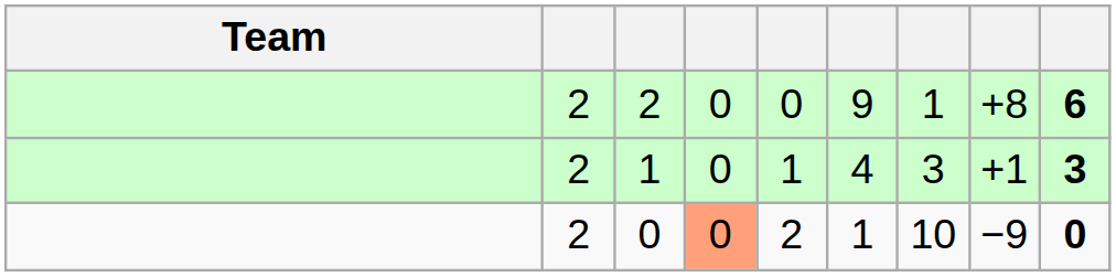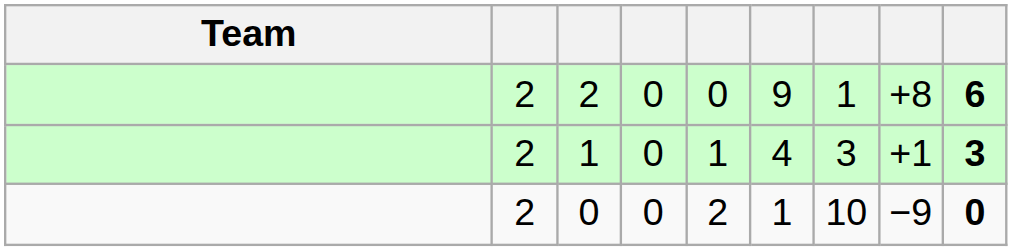row 4 | column 4: lightsalmon background -> no background
